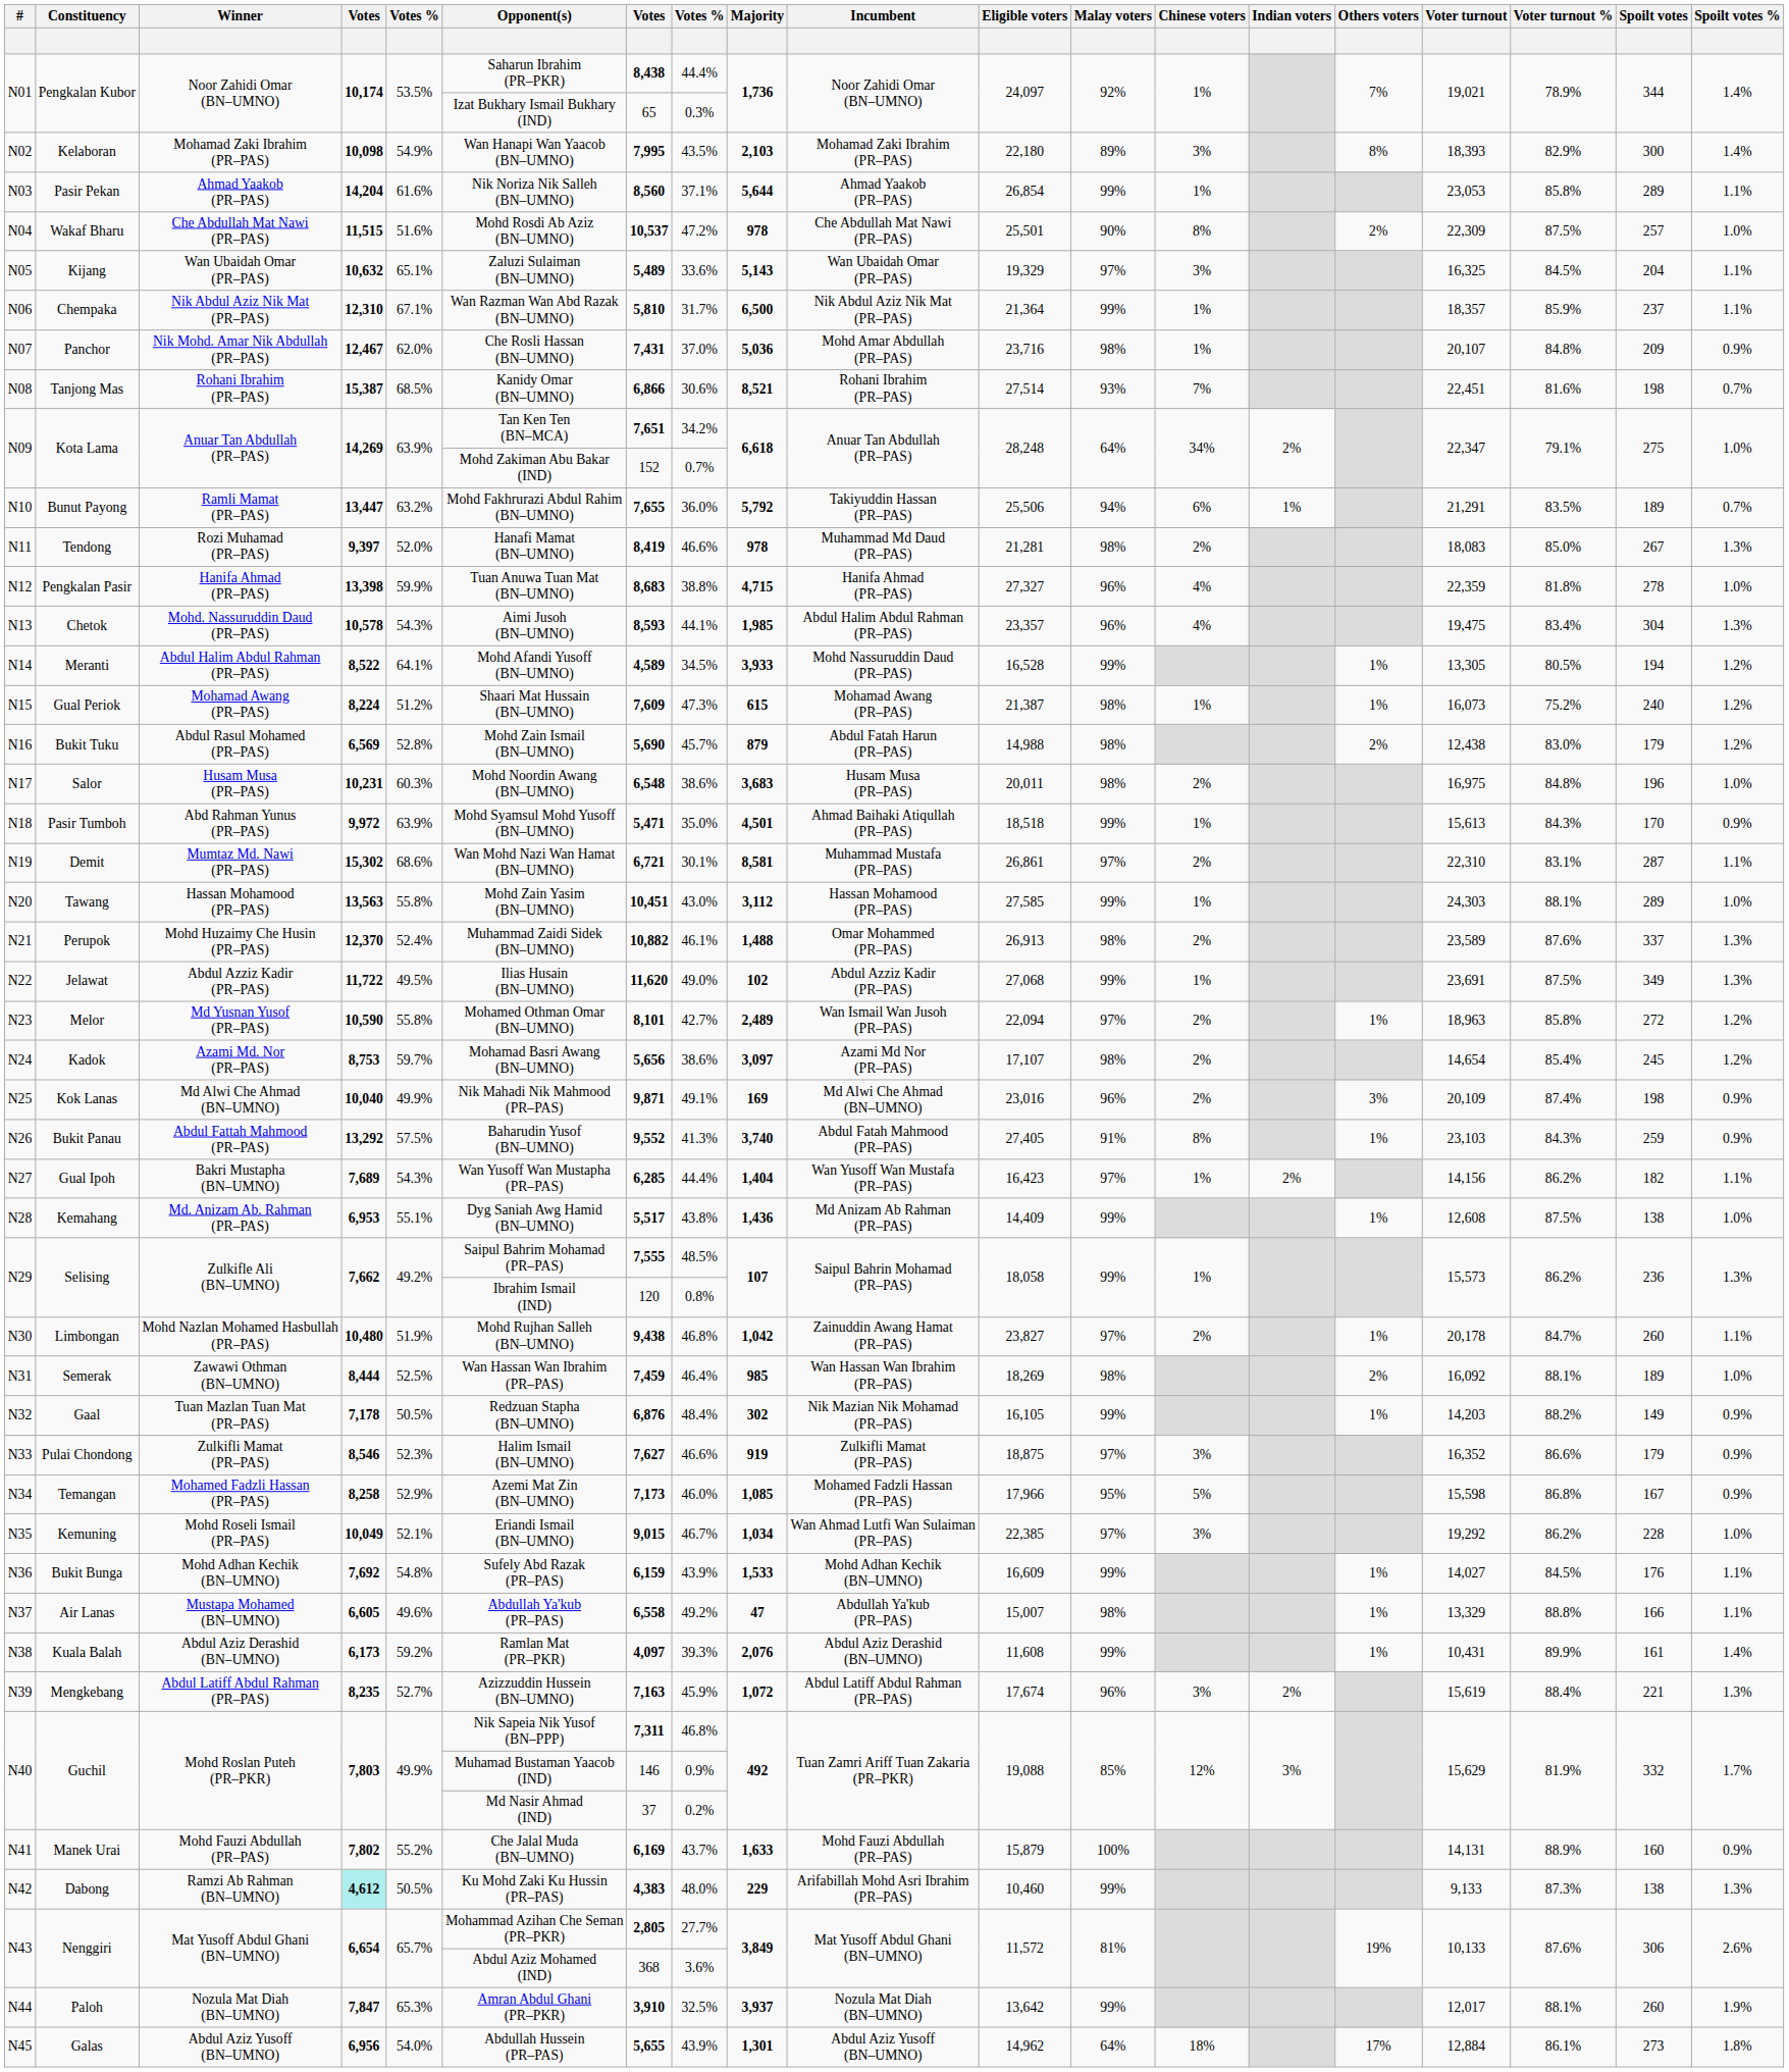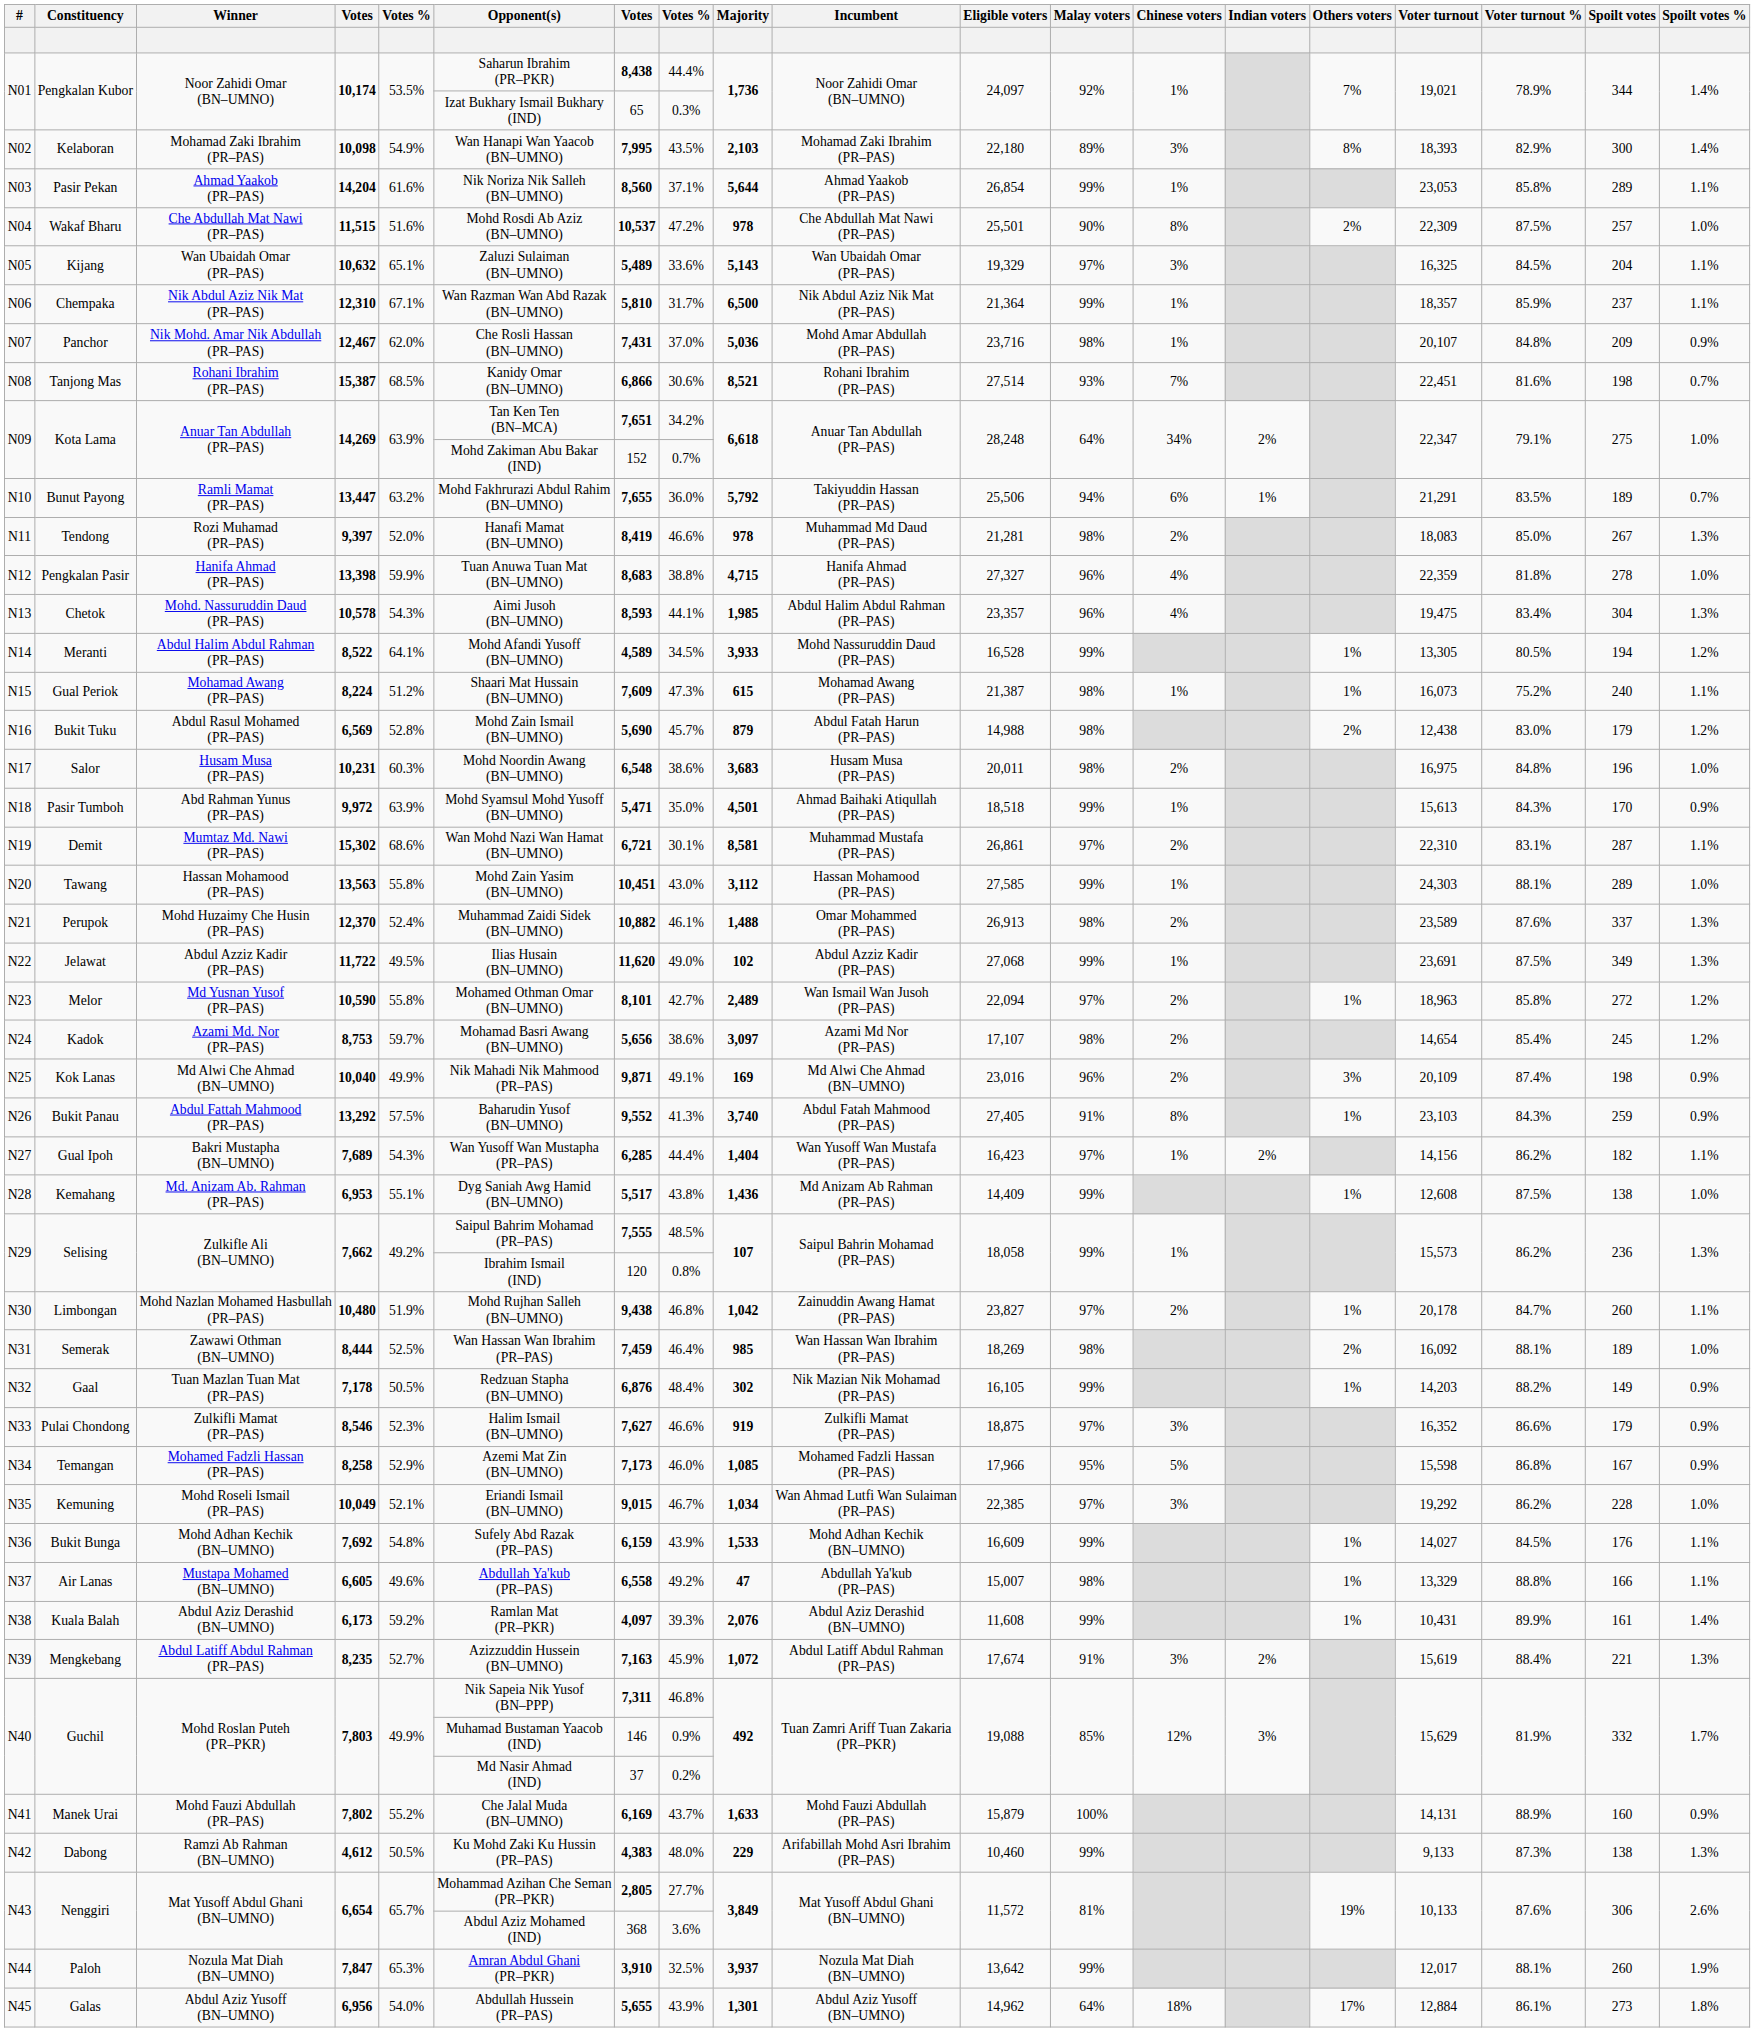N15 | Spoilt votes %: 1.2% -> 1.1%
N39 | Malay voters: 96% -> 91%
N42 | column 4: paleturquoise background -> no background
